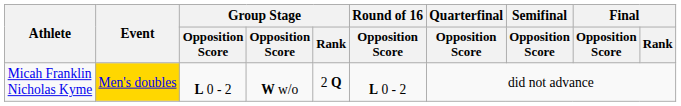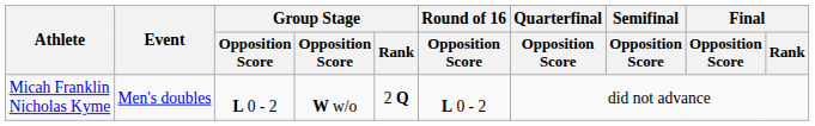Micah Franklin Nicholas Kyme | Event: gold background -> no background
